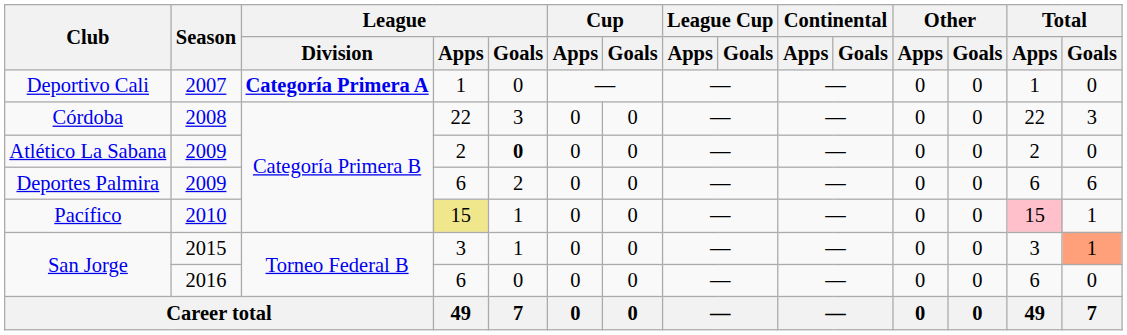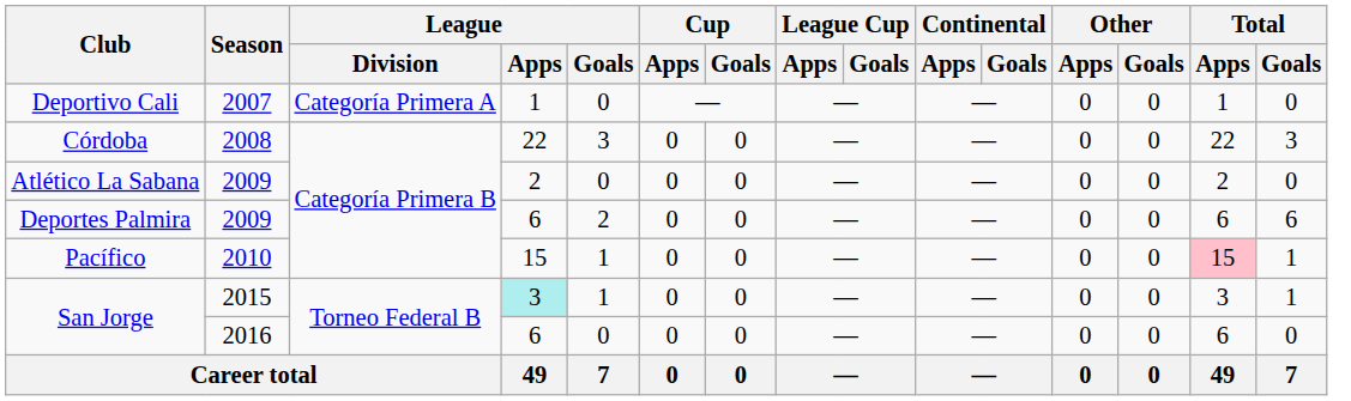Deportivo Cali | League / Division: bold -> normal
Atlético La Sabana | League / Goals: bold -> normal
Pacífico | League / Apps: khaki background -> no background
San Jorge / 2015 | League / Apps: no background -> paleturquoise background
San Jorge / 2015 | Total / Goals: lightsalmon background -> no background
